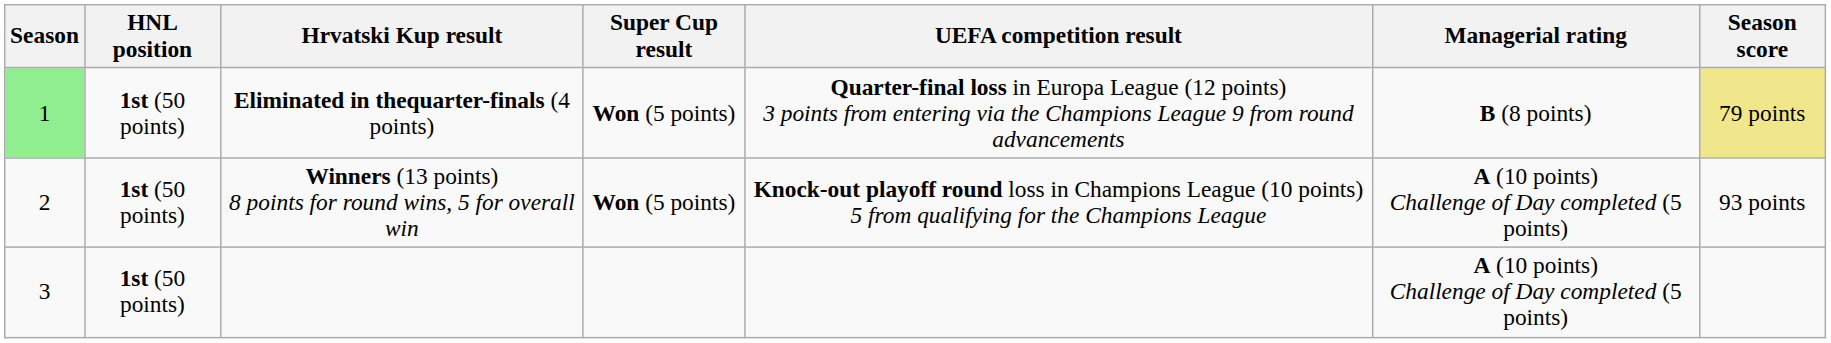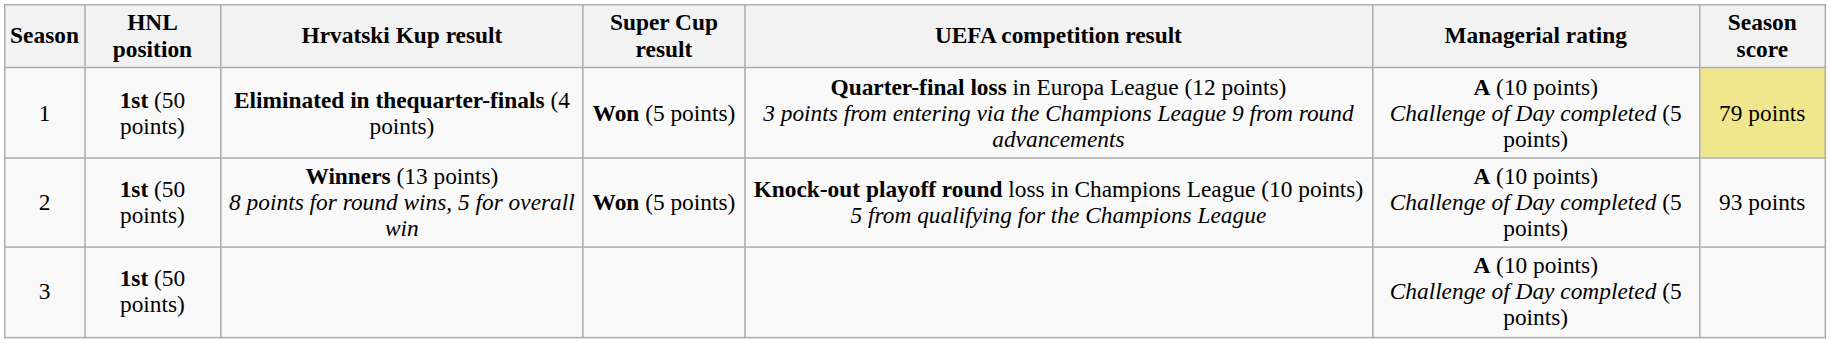Eliminated in thequarter-finals (4 points) | Season: lightgreen background -> no background
Eliminated in thequarter-finals (4 points) | Managerial rating: B (8 points) -> A (10 points) Challenge of Day completed (5 points)
